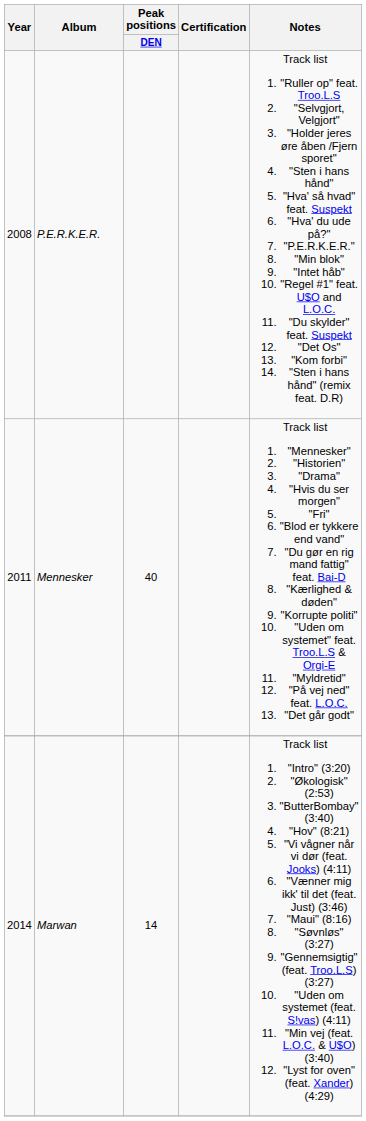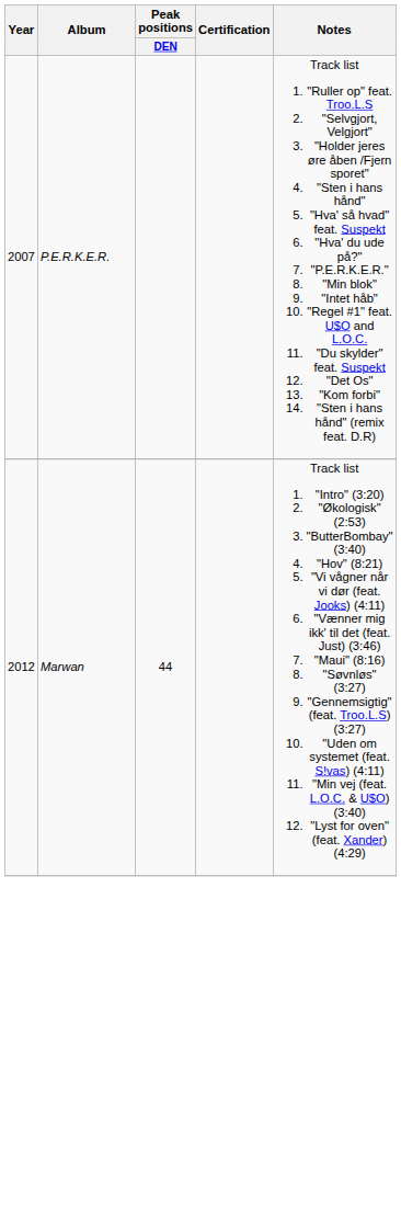P.E.R.K.E.R. | Year: 2008 -> 2007
- row: 2011 | Mennesker | 40 | Track list "Mennesker" "Historien" "Drama" "Hvis du ser morgen" "Fri" "Blod er tykkere end vand" "Du gør en rig mand fattig" feat. Bai-D "Kærlighed & døden" "Korrupte politi" "Uden om systemet" feat. Troo.L.S & Orgi-E "Myldretid" "På vej ned" feat. L.O.C. "Det går godt"
Marwan | Year: 2014 -> 2012
Marwan | Peak positions / DEN: 14 -> 44
